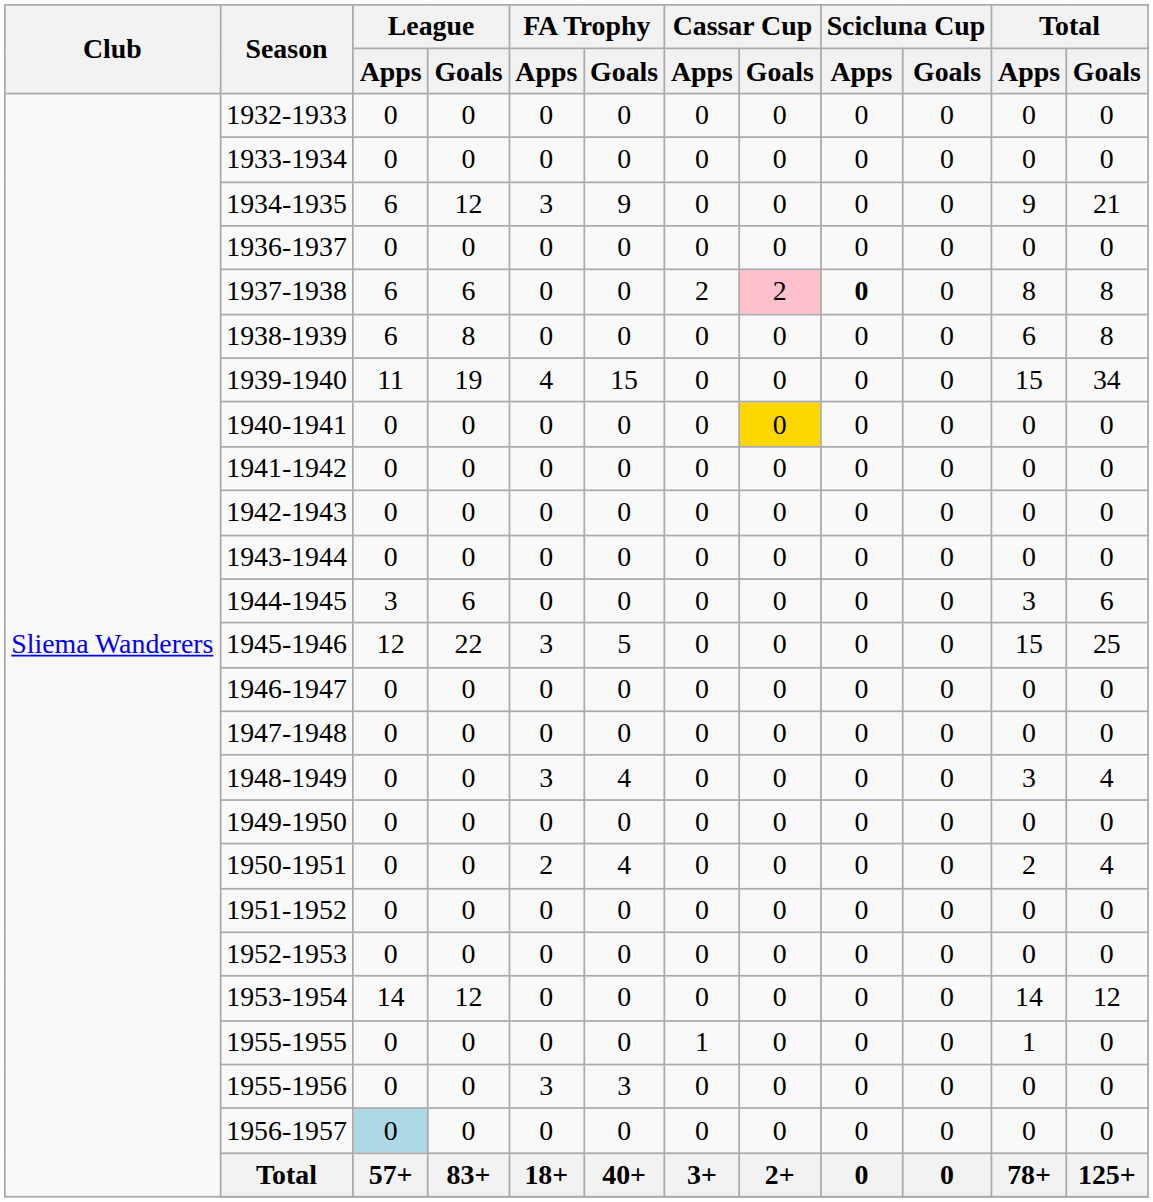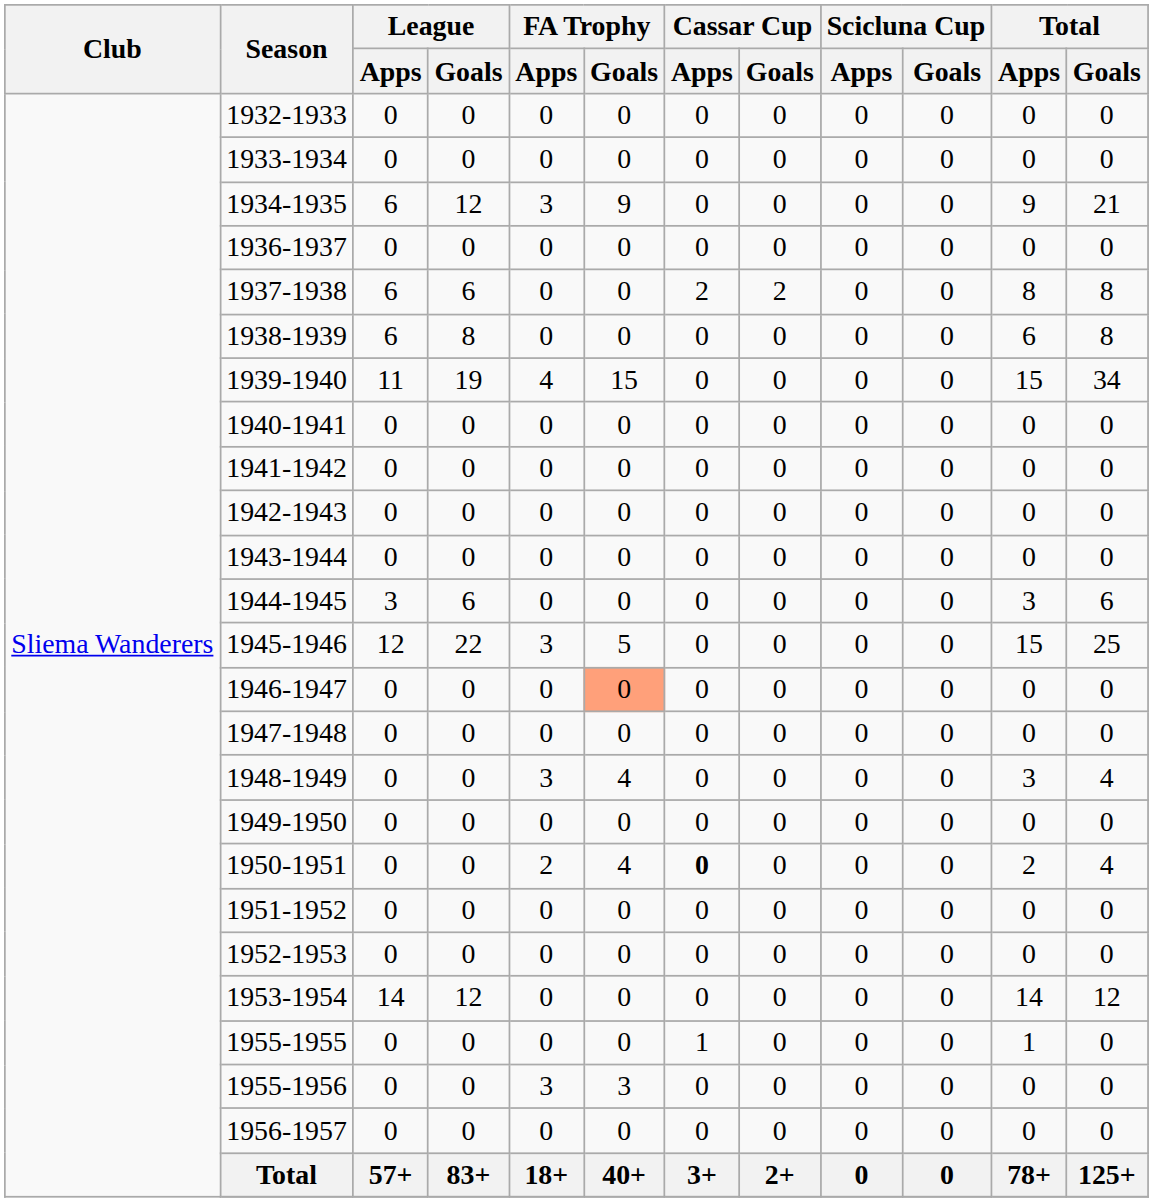1937-1938 | Cassar Cup / Goals: pink background -> no background
1937-1938 | Scicluna Cup / Apps: bold -> normal
1940-1941 | Cassar Cup / Goals: gold background -> no background
1946-1947 | FA Trophy / Goals: no background -> lightsalmon background
1950-1951 | Cassar Cup / Apps: normal -> bold
1956-1957 | League / Apps: lightblue background -> no background
